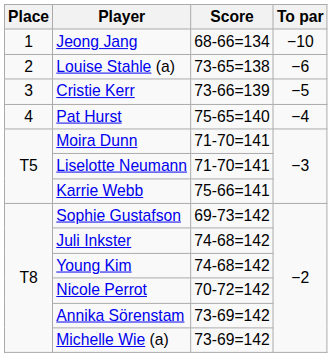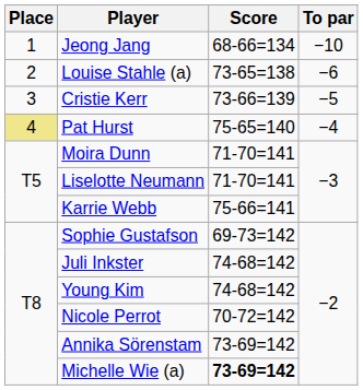Pat Hurst | Place: no background -> khaki background
Michelle Wie (a) | Score: normal -> bold
